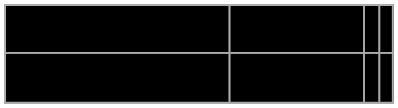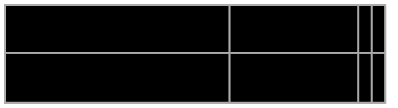Madisyn Wiebe | column 2: bold -> normal
